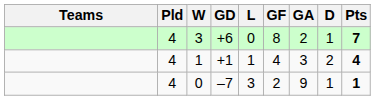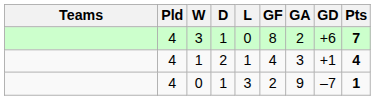columns swapped: D <-> GD
